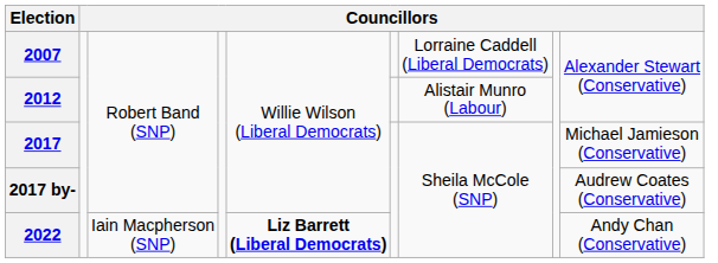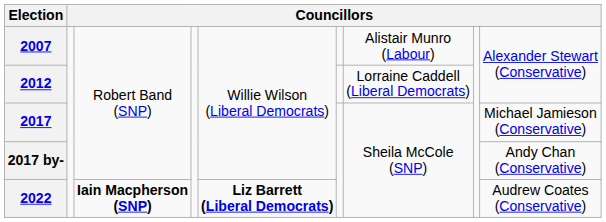2007 | column 7: Lorraine Caddell (Liberal Democrats) -> Alistair Munro (Labour)
2012 | column 7: Alistair Munro (Labour) -> Lorraine Caddell (Liberal Democrats)
2017 by- | column 9: Audrew Coates (Conservative) -> Andy Chan (Conservative)
2022 | column 3: normal -> bold
2022 | column 9: Andy Chan (Conservative) -> Audrew Coates (Conservative)
